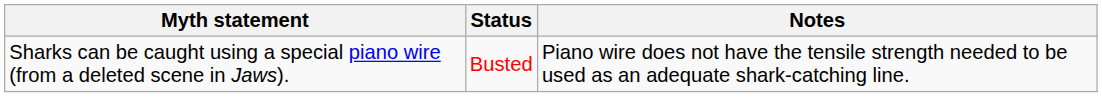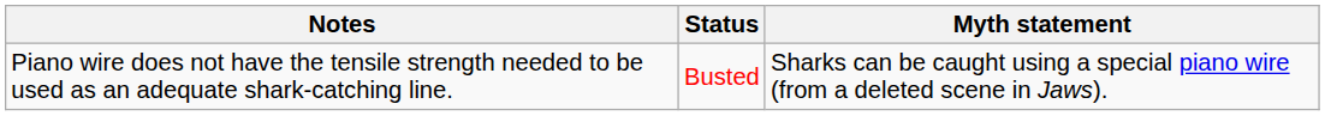columns swapped: Myth statement <-> Notes
